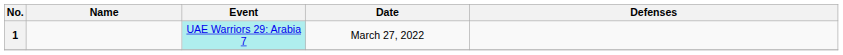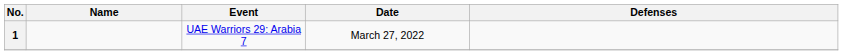1 | Event: paleturquoise background -> no background
